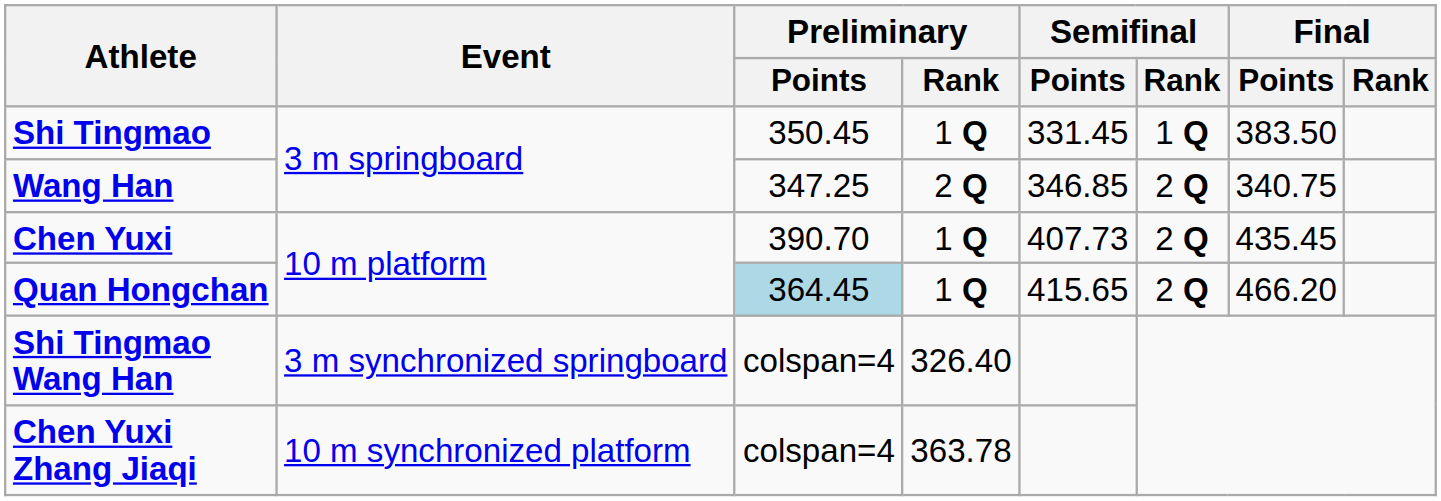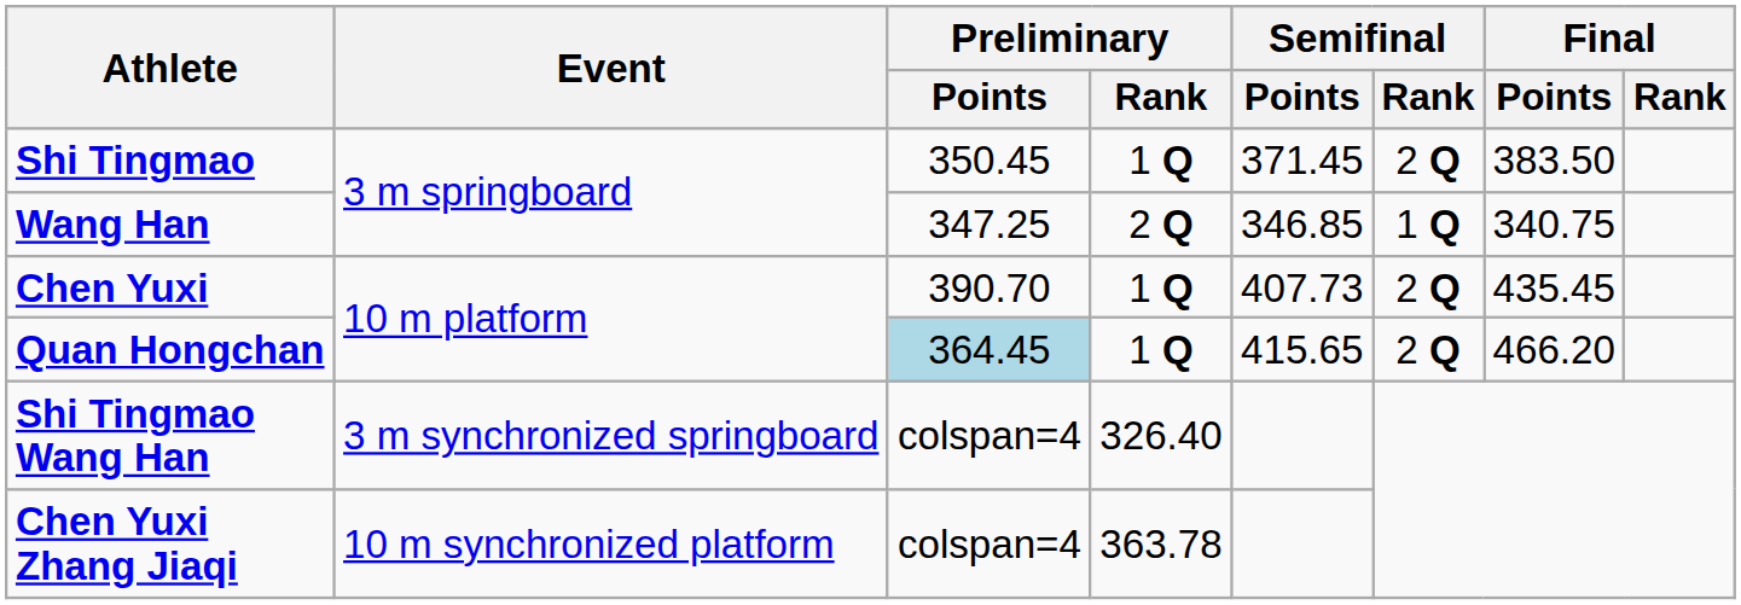Shi Tingmao | Semifinal / Points: 331.45 -> 371.45
Shi Tingmao | Semifinal / Rank: 1 Q -> 2 Q
Wang Han | Semifinal / Rank: 2 Q -> 1 Q
